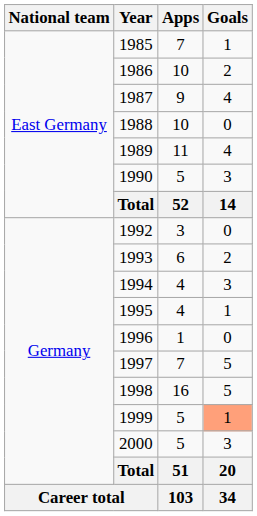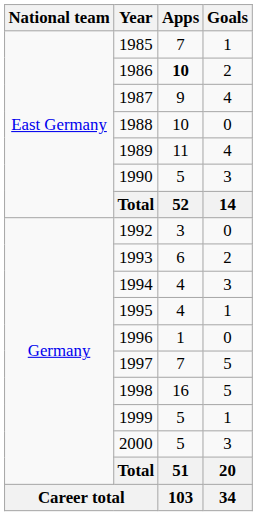1986 | Apps: normal -> bold
1999 | Goals: lightsalmon background -> no background
